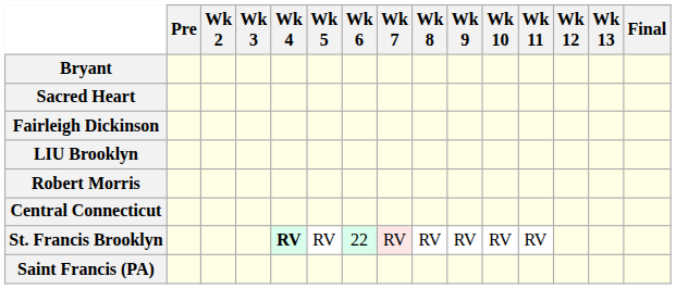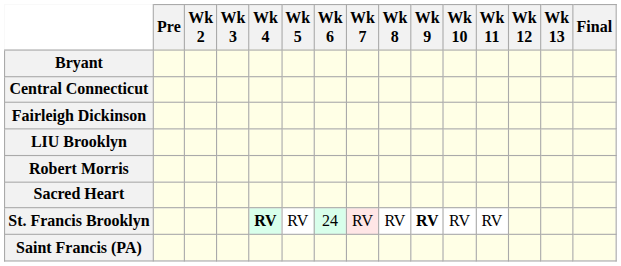rows swapped: Central Connecticut <-> Sacred Heart
St. Francis Brooklyn | Wk 6: 22 -> 24
St. Francis Brooklyn | Wk 9: normal -> bold
